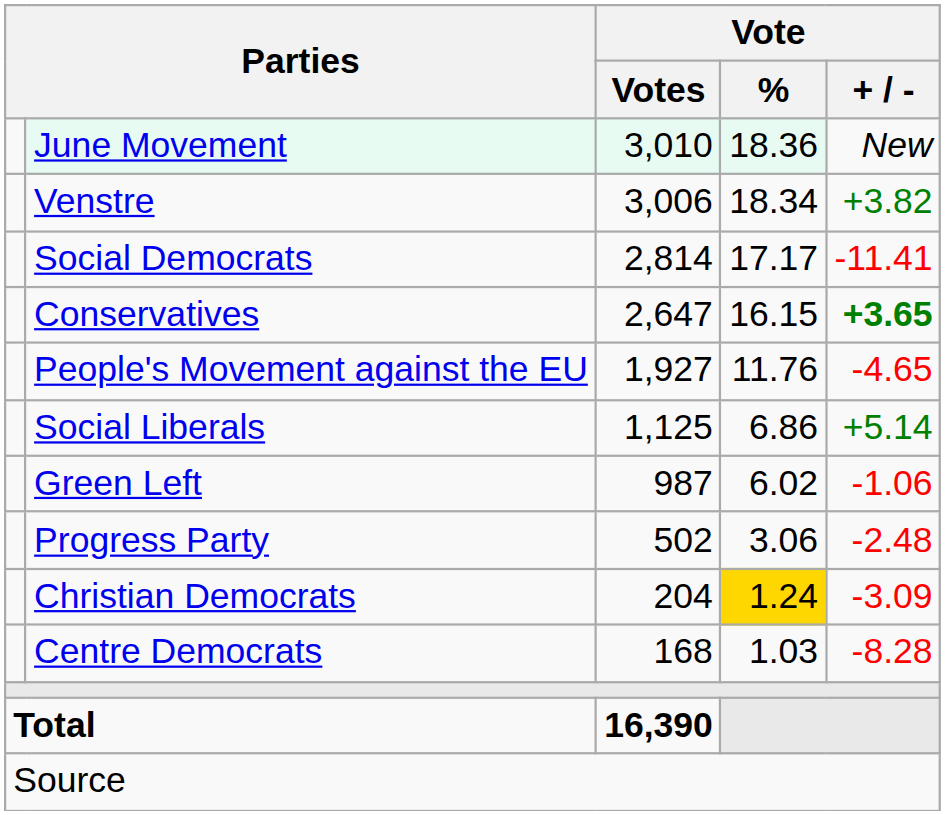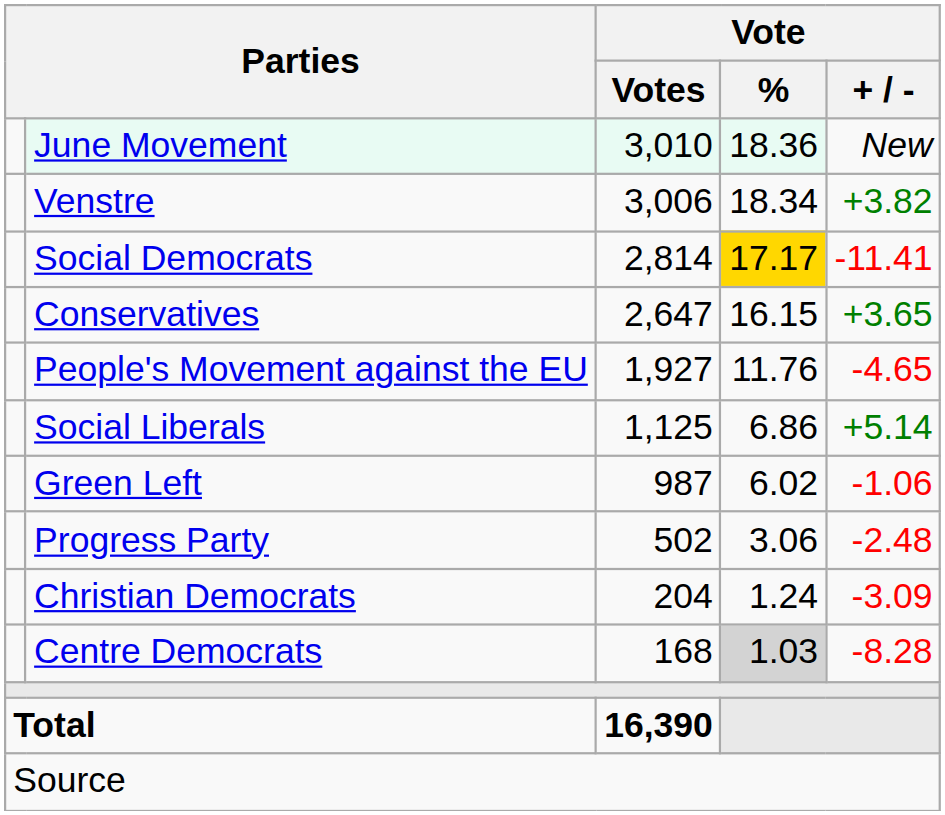Social Democrats | Vote / %: no background -> gold background
Conservatives | Vote / + / -: bold -> normal
Christian Democrats | Vote / %: gold background -> no background
Centre Democrats | Vote / %: no background -> lightgrey background
